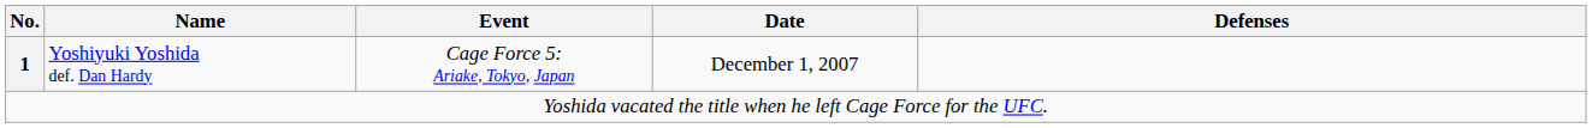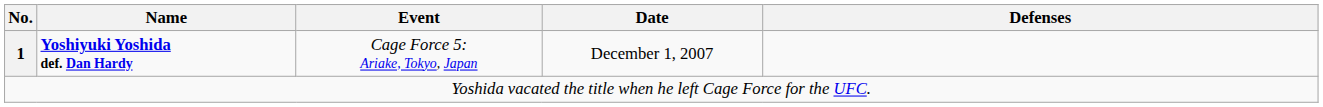1 | Name: normal -> bold
